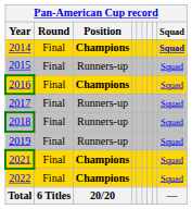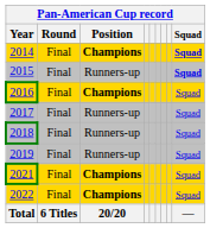2015 | Squad: normal -> bold
